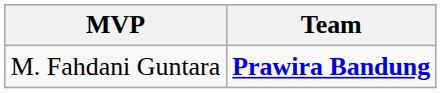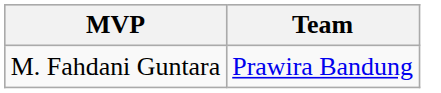M. Fahdani Guntara | Team: bold -> normal
